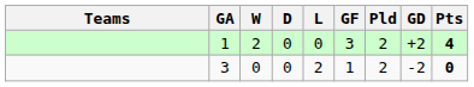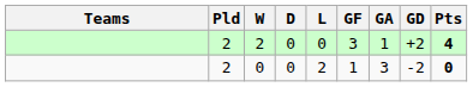columns swapped: Pld <-> GA
